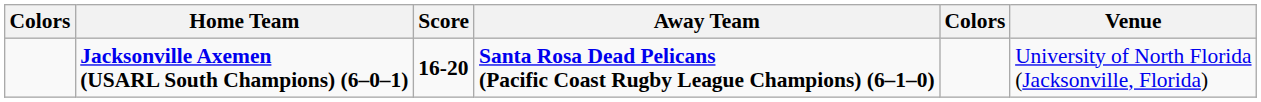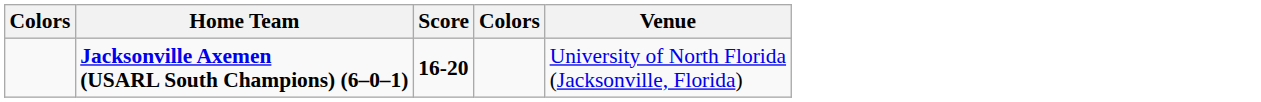- column: Away Team | Santa Rosa Dead Pelicans (Pacific Coast Rugby League Champions) (6–1–0)
